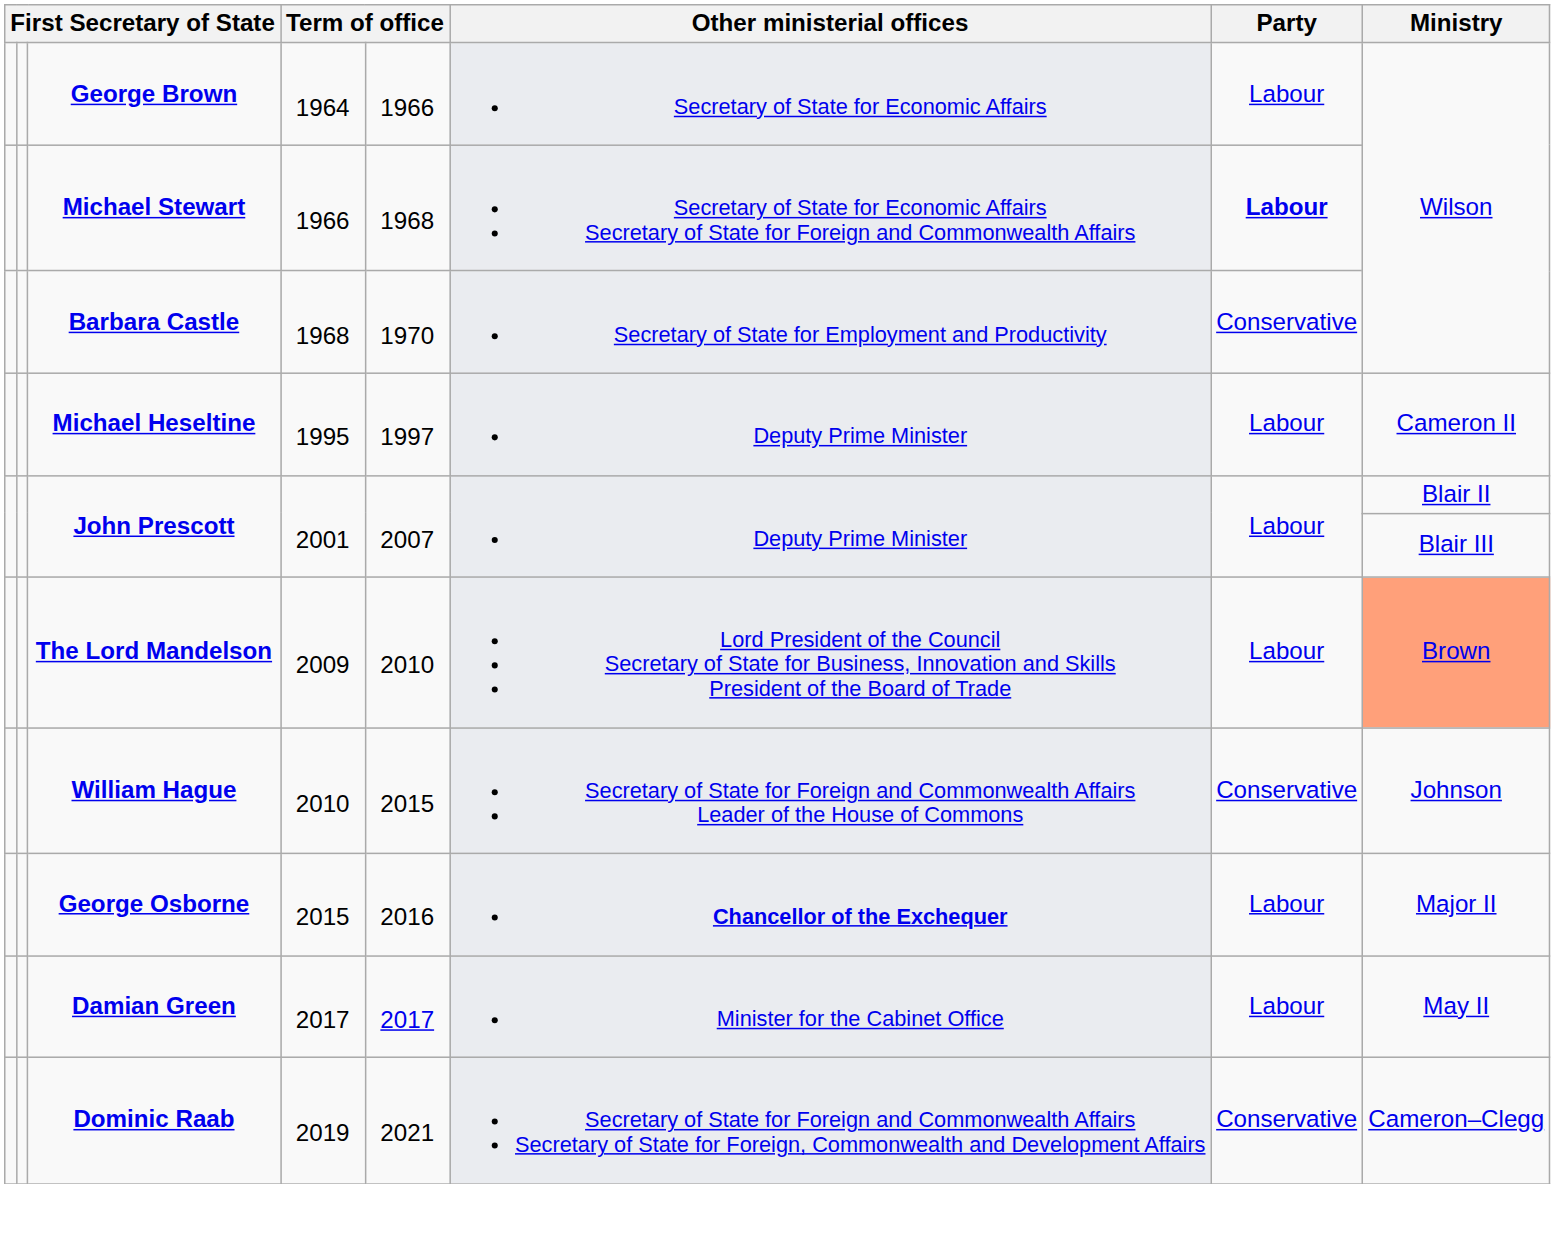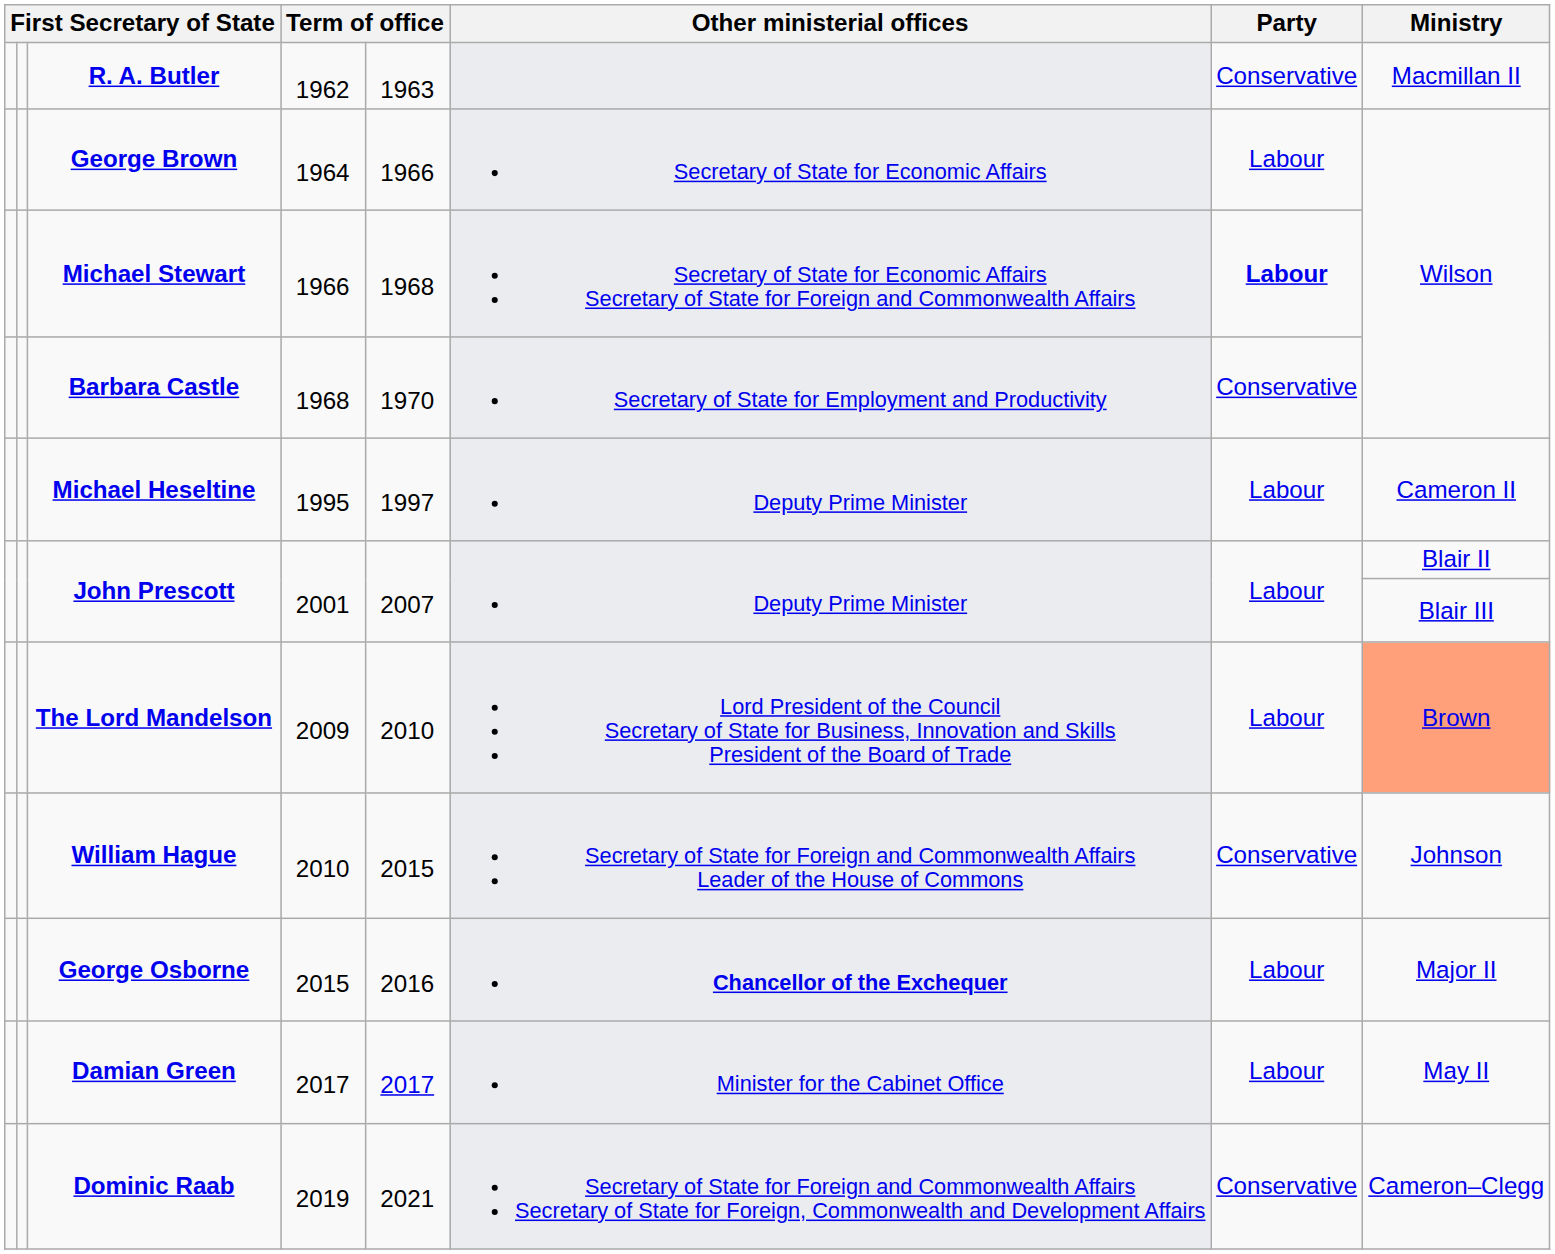+ row: R. A. Butler | 1962 | 1963 | Conservative | Macmillan II
